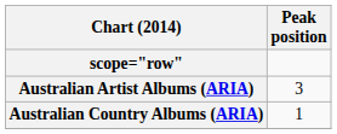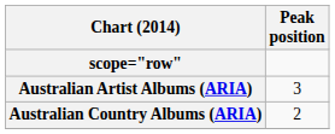Australian Country Albums (ARIA) | Peak position: 1 -> 2
